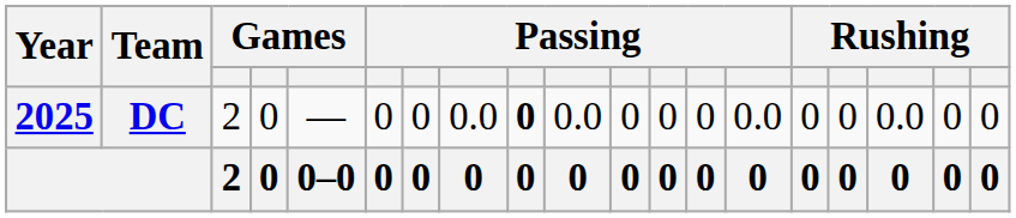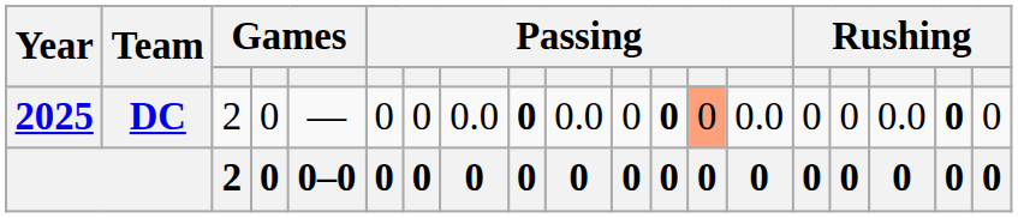DC | column 12: normal -> bold
DC | column 13: no background -> lightsalmon background
DC | column 18: normal -> bold
